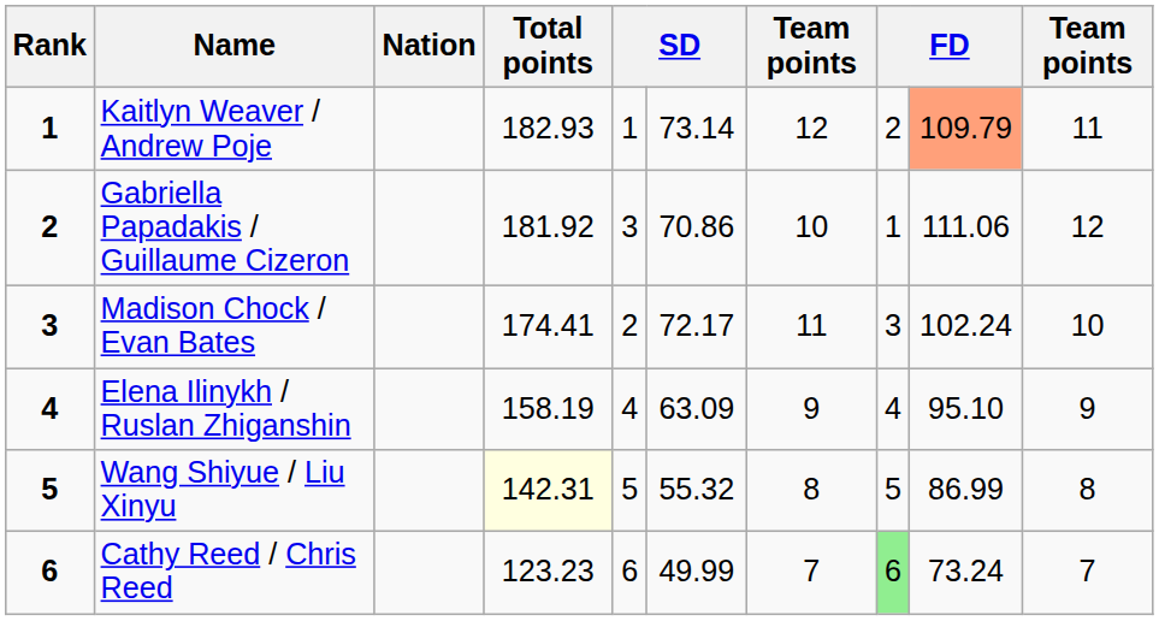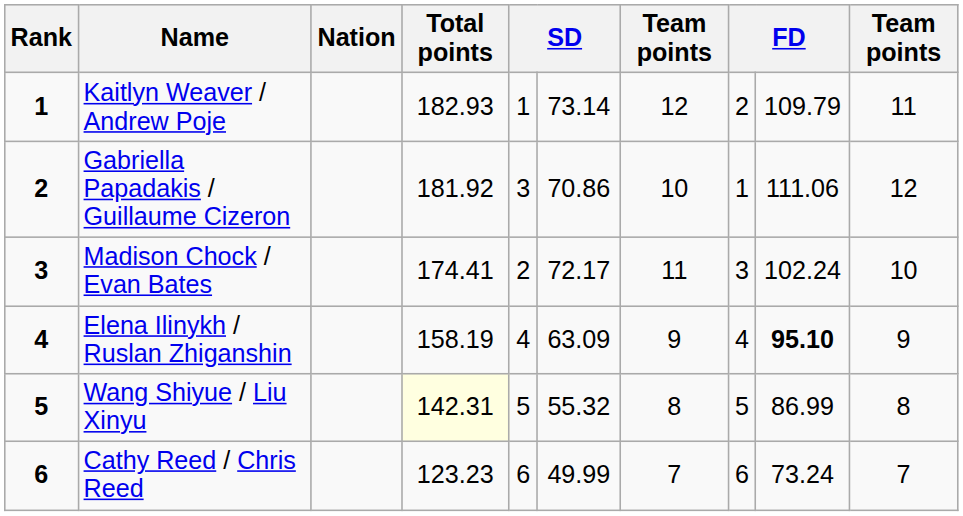Kaitlyn Weaver / Andrew Poje | column 9: lightsalmon background -> no background
Elena Ilinykh / Ruslan Zhiganshin | column 9: normal -> bold
Cathy Reed / Chris Reed | column 8: lightgreen background -> no background
